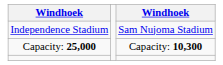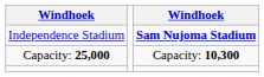Independence Stadium | column 3: normal -> bold
